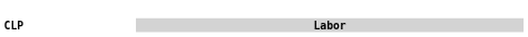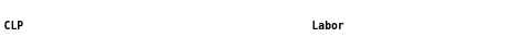CLP | 7: lightgrey background -> no background
